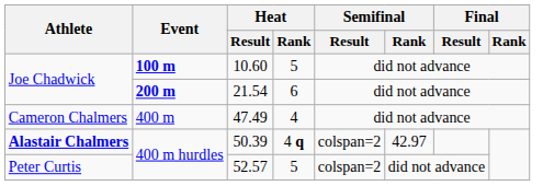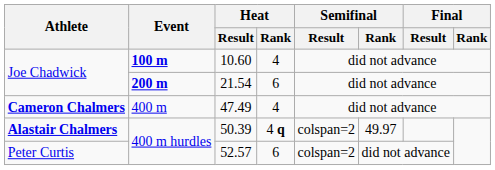10.60 | Heat / Rank: 5 -> 4
47.49 | Athlete: normal -> bold
50.39 | Semifinal / Rank: 42.97 -> 49.97
52.57 | Heat / Rank: 5 -> 6
